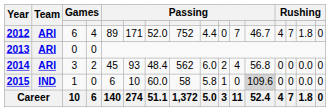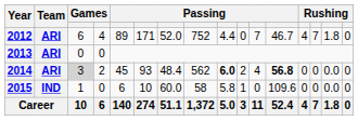2014 | column 3: no background -> lightgrey background
2014 | column 9: normal -> bold
2014 | column 12: normal -> bold
2015 | column 12: lightgrey background -> no background
